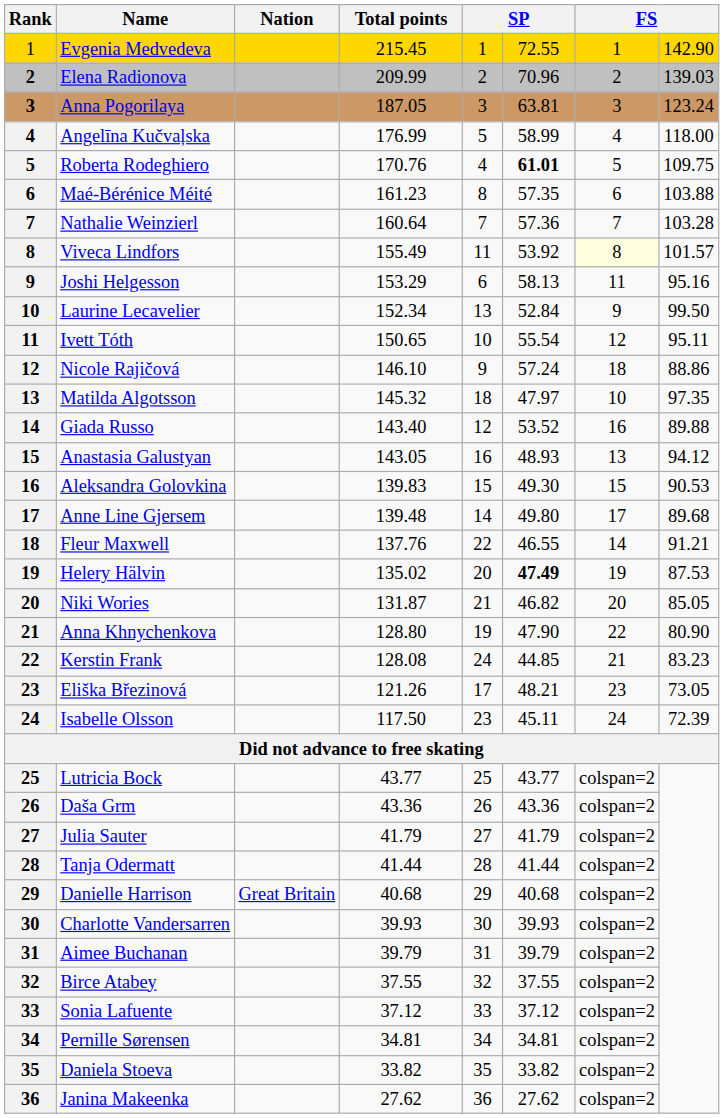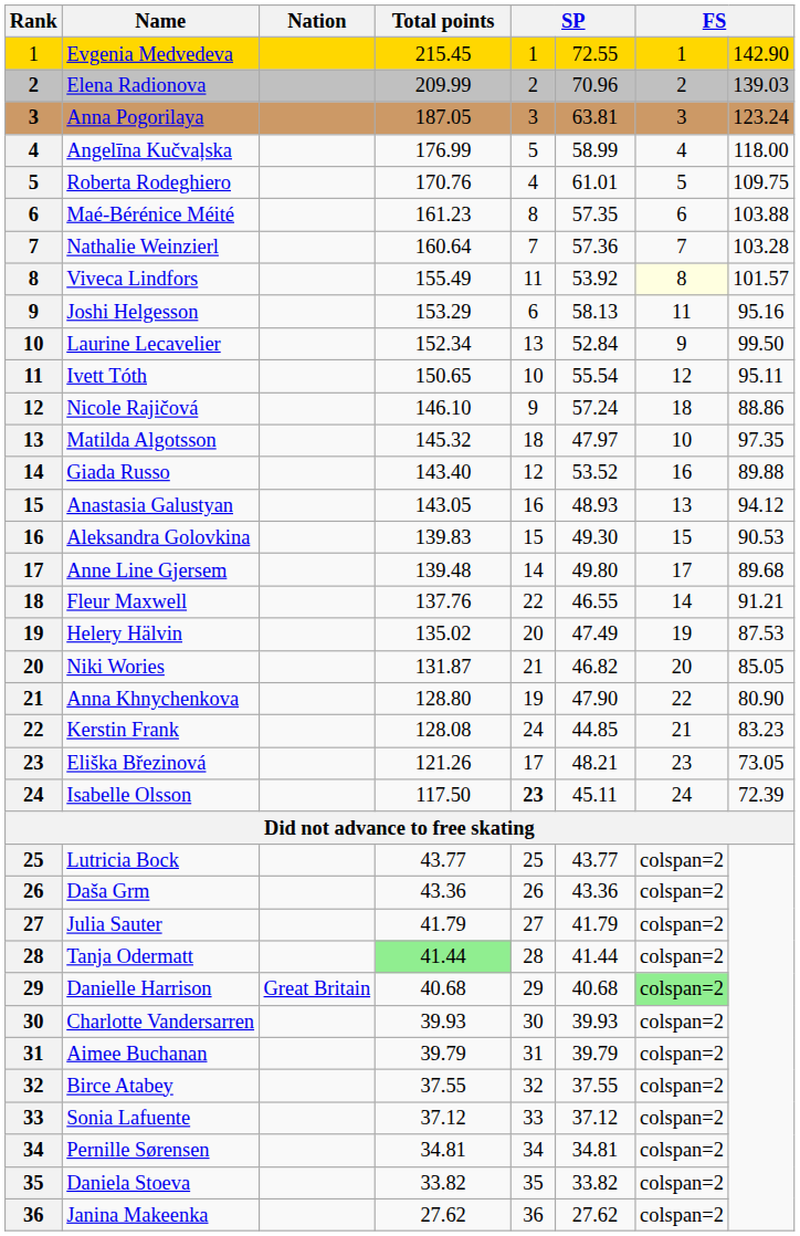Roberta Rodeghiero | column 6: bold -> normal
Helery Hälvin | column 6: bold -> normal
Isabelle Olsson | column 5: normal -> bold
Tanja Odermatt | Total points: no background -> lightgreen background
Danielle Harrison | column 7: no background -> lightgreen background
